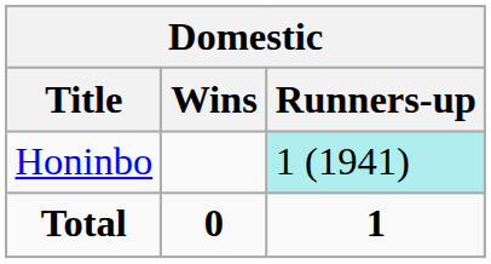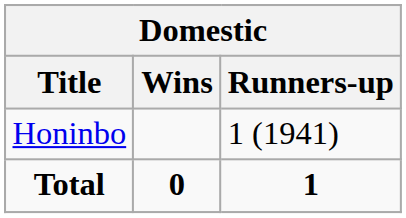Honinbo | Runners-up: paleturquoise background -> no background
